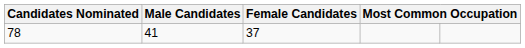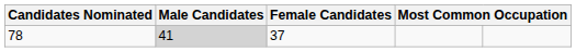78 | Male Candidates: no background -> lightgrey background
